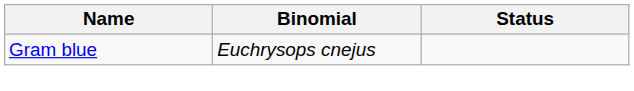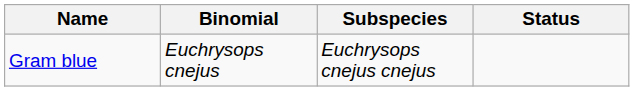+ column: Subspecies | Euchrysops cnejus cnejus
